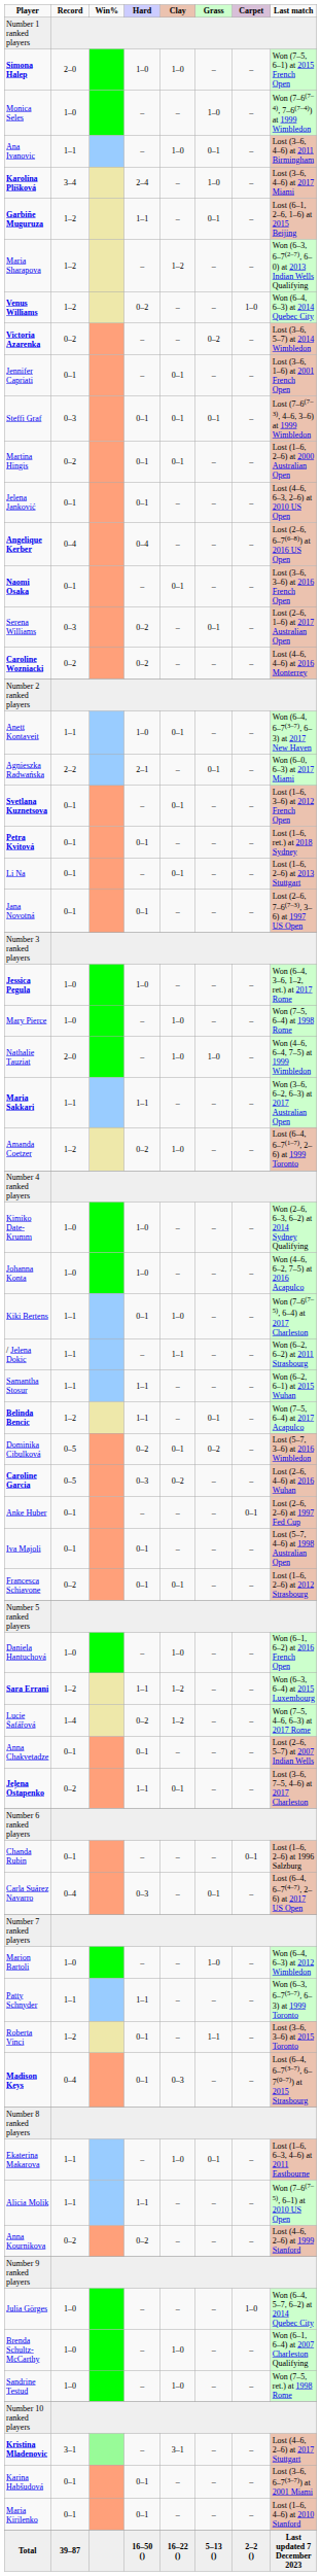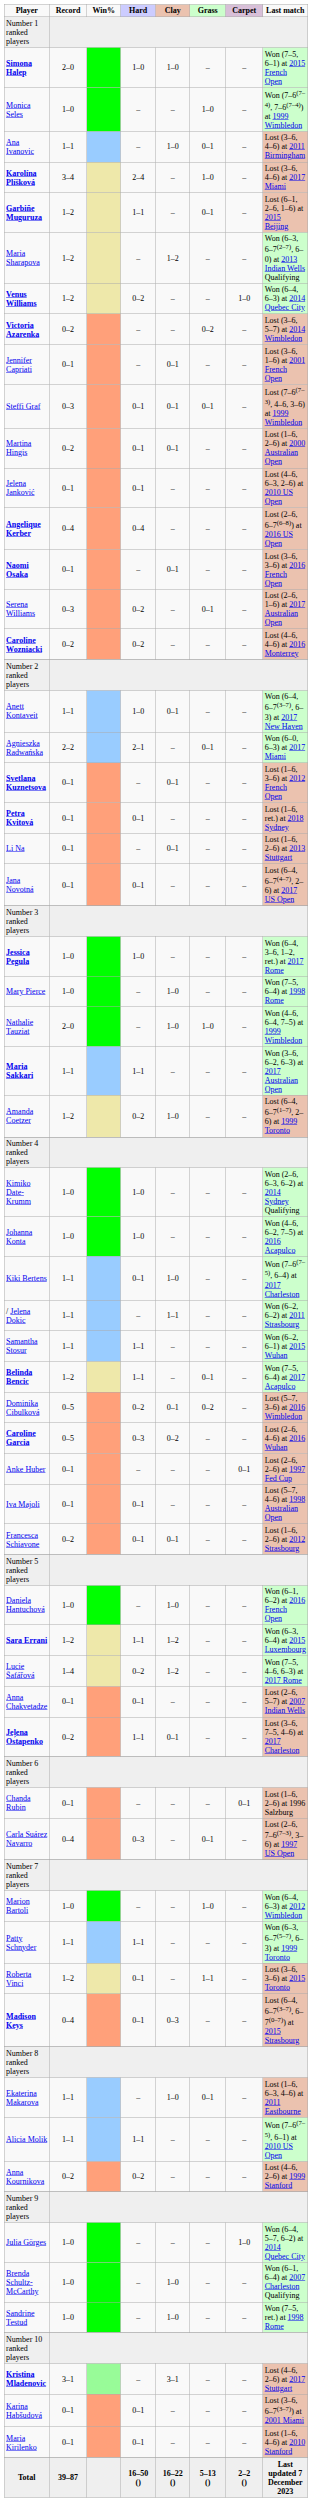Jana Novotná | Last match: Lost (2–6, 7–6(7–3), 3–6) at 1997 US Open -> Lost (6–4, 6–7(4–7), 2–6) at 2017 US Open
Carla Suárez Navarro | Last match: Lost (6–4, 6–7(4–7), 2–6) at 2017 US Open -> Lost (2–6, 7–6(7–3), 3–6) at 1997 US Open
